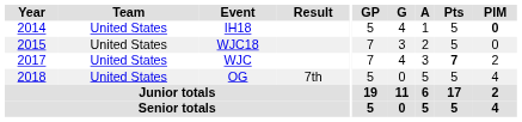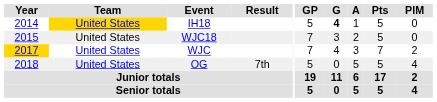IH18 | Team: no background -> gold background
IH18 | G: normal -> bold
IH18 | PIM: bold -> normal
WJC | Year: no background -> gold background
WJC | Pts: bold -> normal
